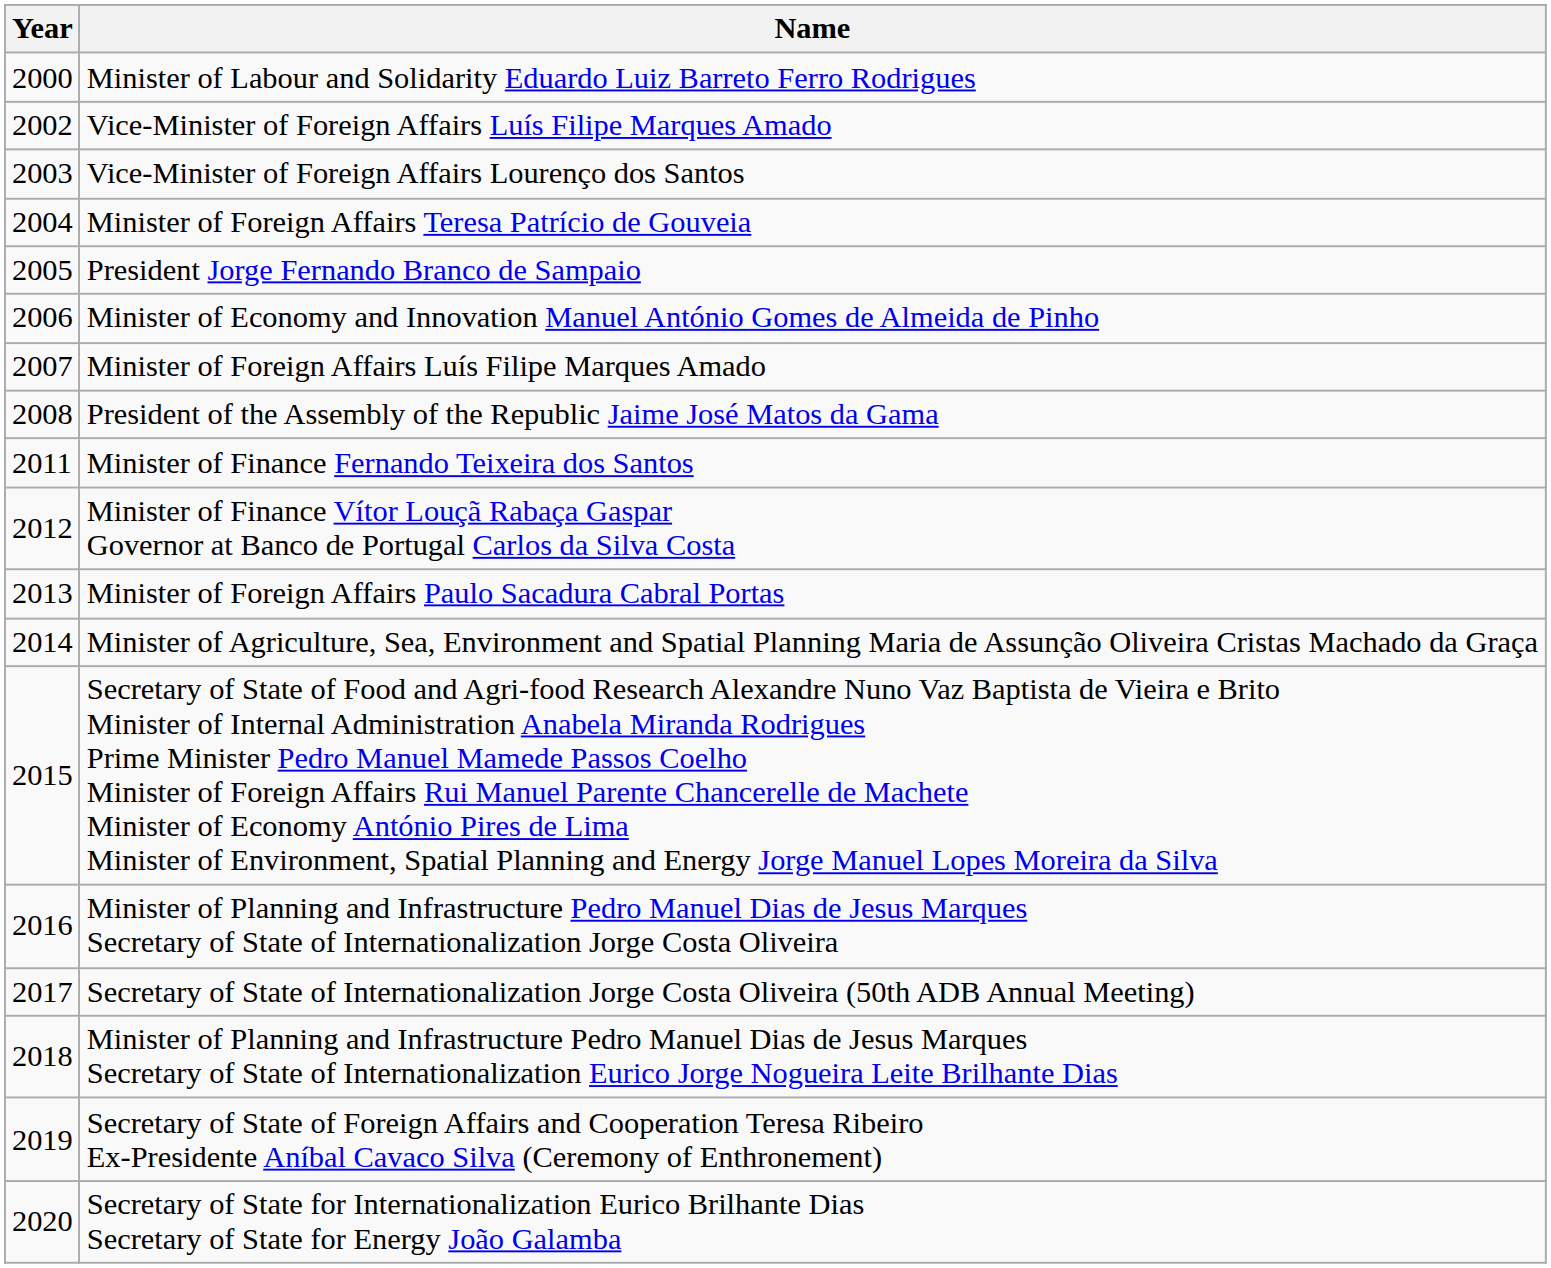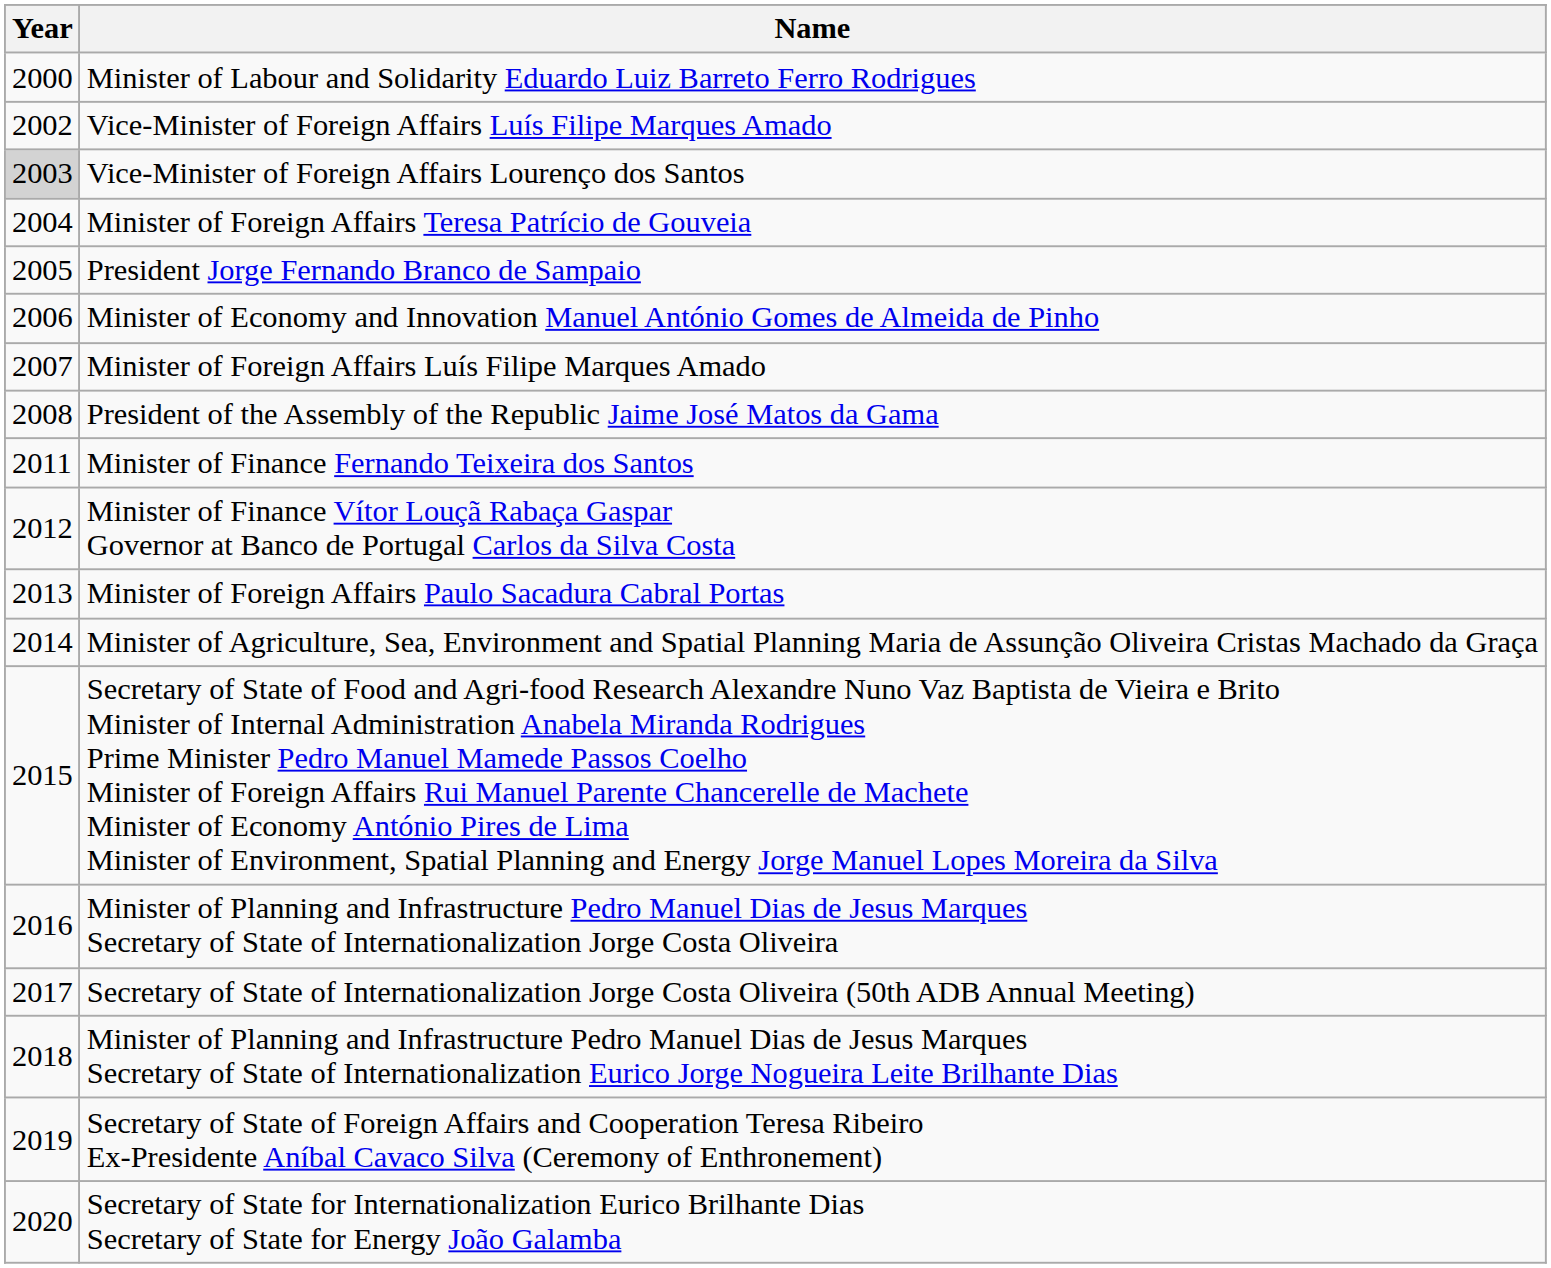Vice-Minister of Foreign Affairs Lourenço dos Santos | Year: no background -> lightgrey background
